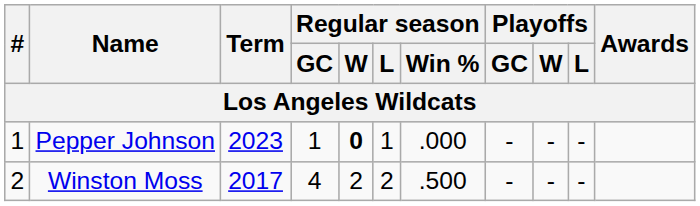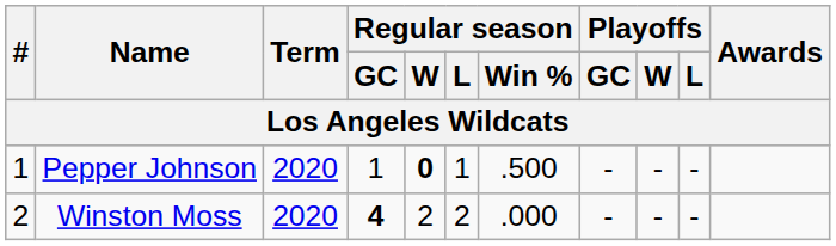Pepper Johnson | Term: 2023 -> 2020
Pepper Johnson | Regular season / Win %: .000 -> .500
Winston Moss | Term: 2017 -> 2020
Winston Moss | Regular season / GC: normal -> bold
Winston Moss | Regular season / Win %: .500 -> .000
